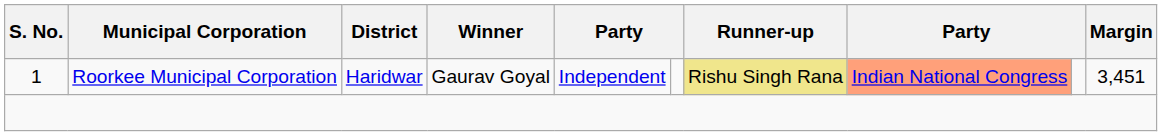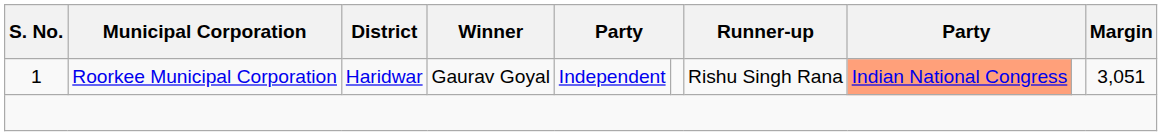Roorkee Municipal Corporation | Runner-up: khaki background -> no background
Roorkee Municipal Corporation | Margin: 3,451 -> 3,051
